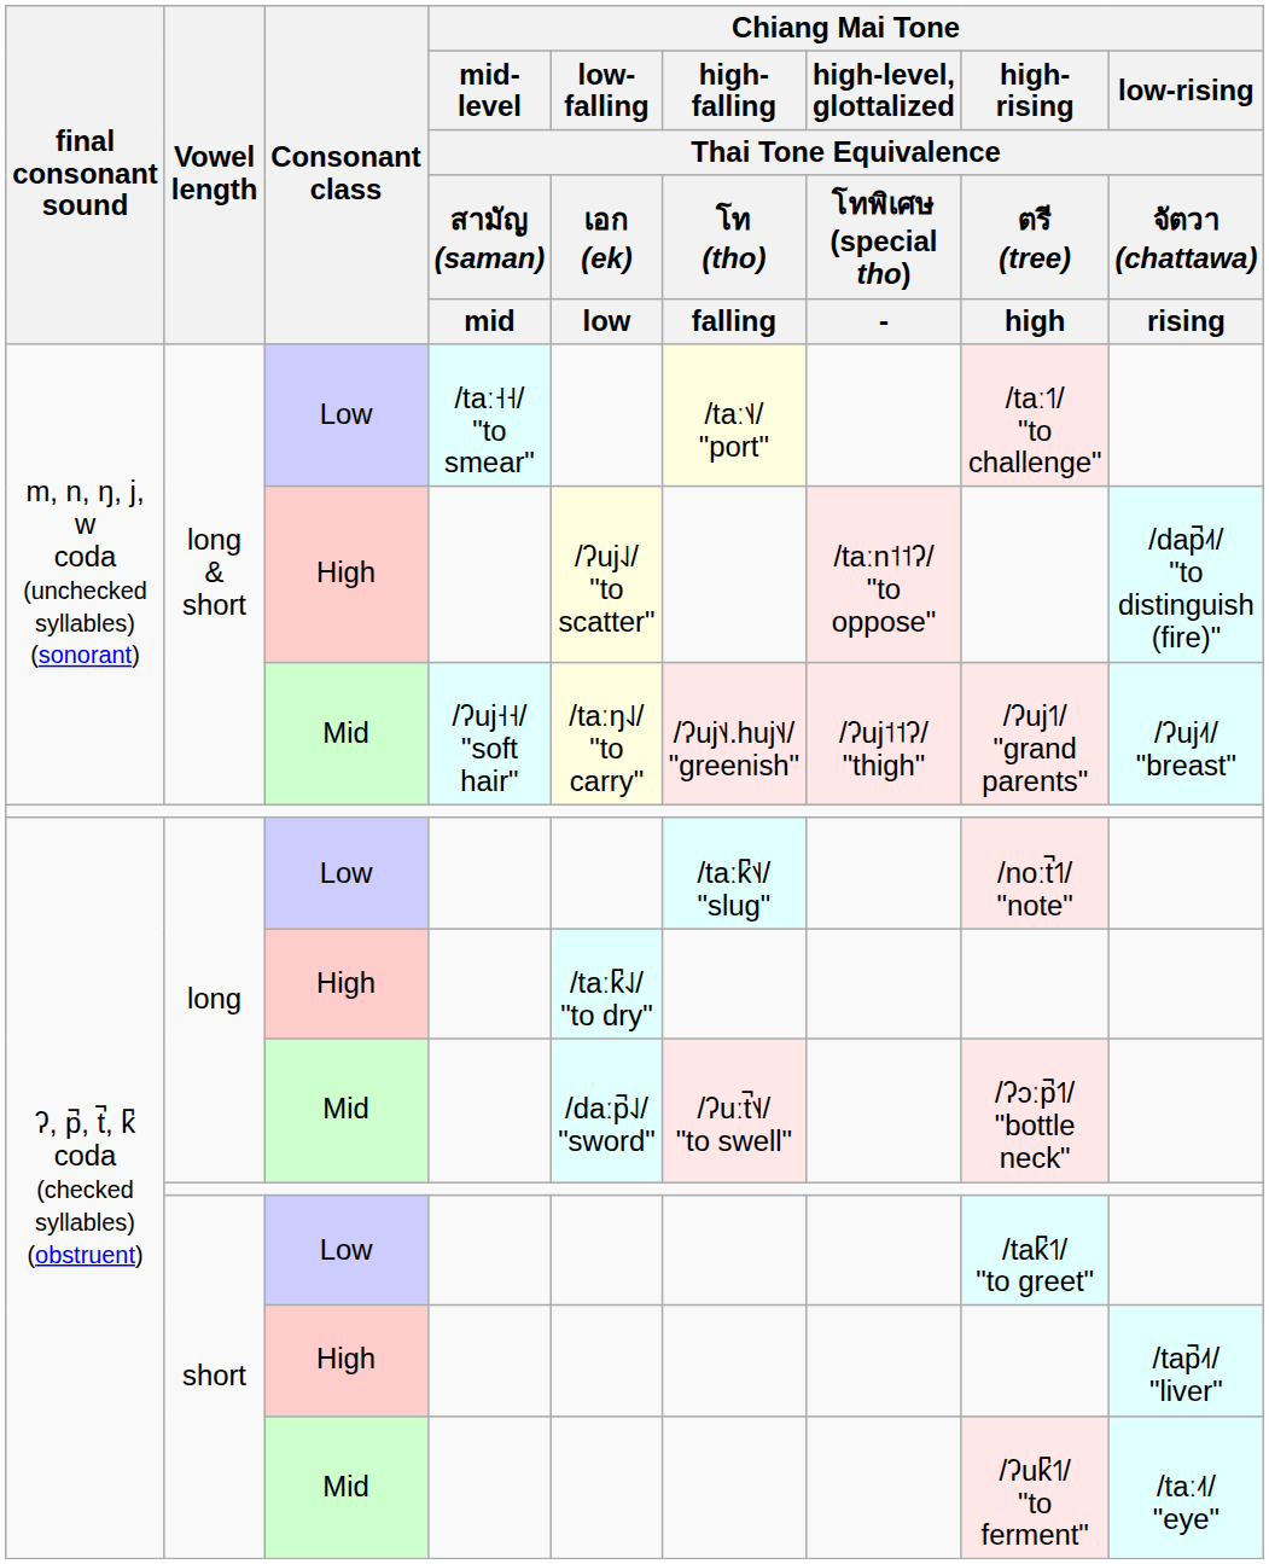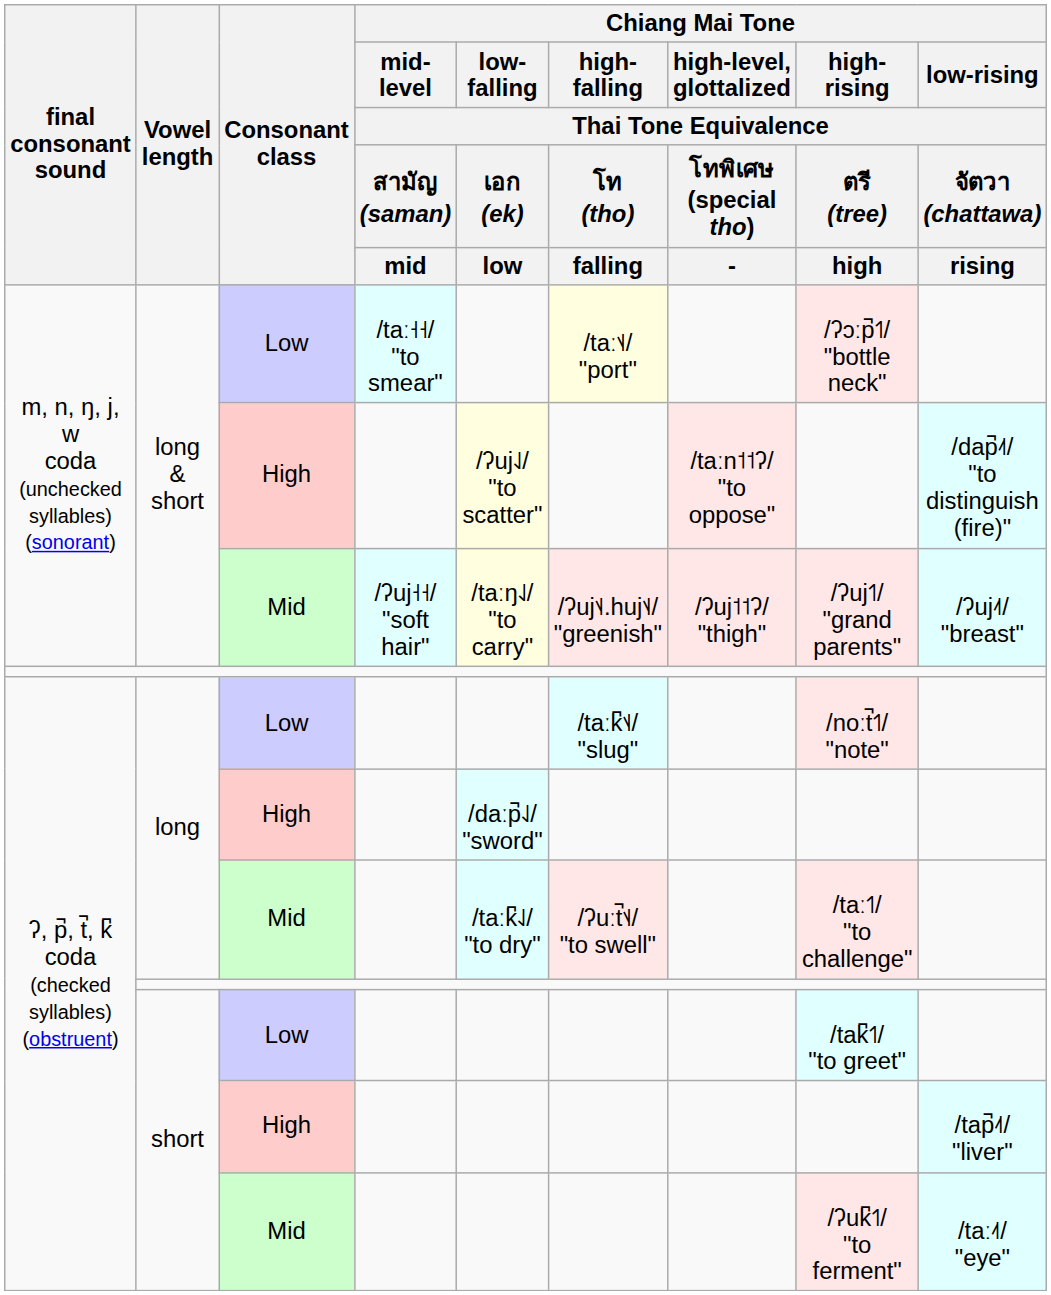long & short / Low | column 8: /taː˦˥/ "to challenge" -> /ʔɔːp̚˦˥/ "bottle neck"
long / High | column 5: /taːk̚˨˩/ "to dry" -> /daːp̚˨˩/ "sword"
long / Mid | column 5: /daːp̚˨˩/ "sword" -> /taːk̚˨˩/ "to dry"
long / Mid | column 8: /ʔɔːp̚˦˥/ "bottle neck" -> /taː˦˥/ "to challenge"
